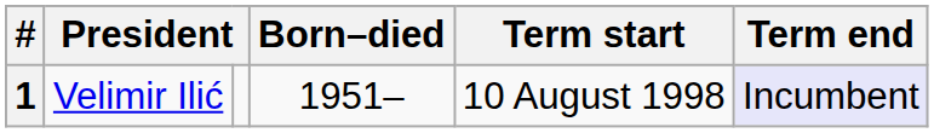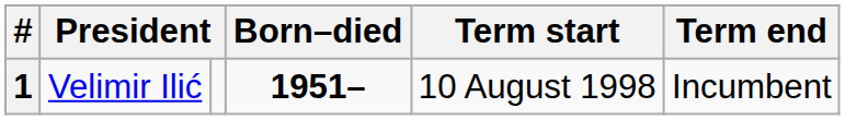1 | Born–died: normal -> bold
1 | Term end: lavender background -> no background
